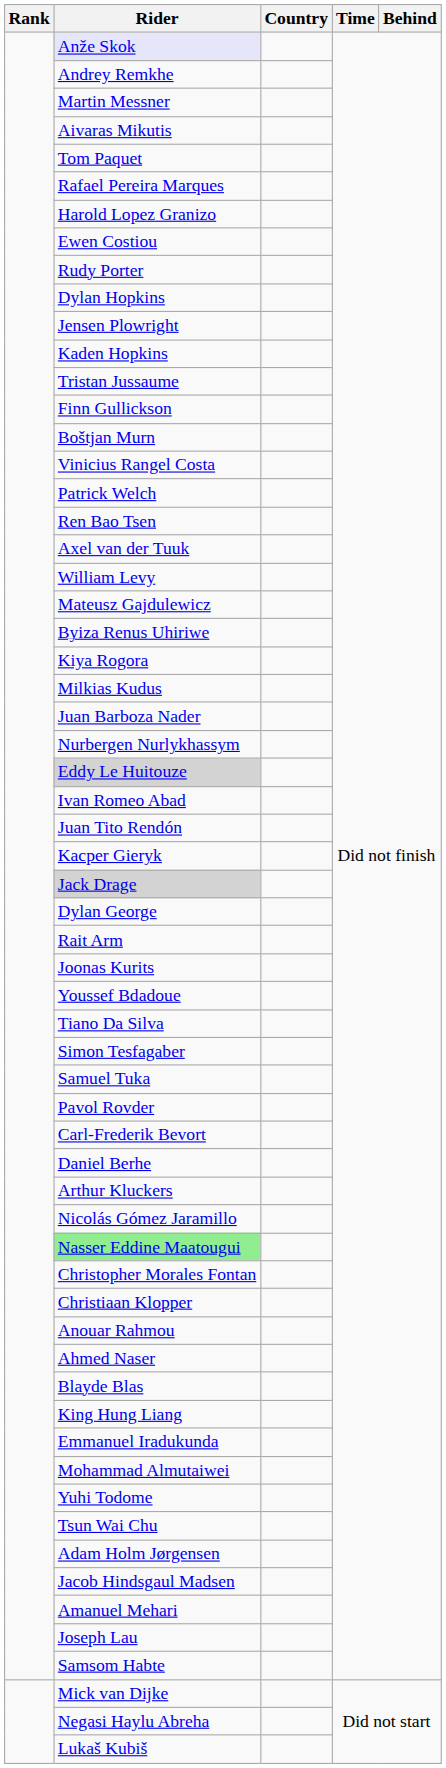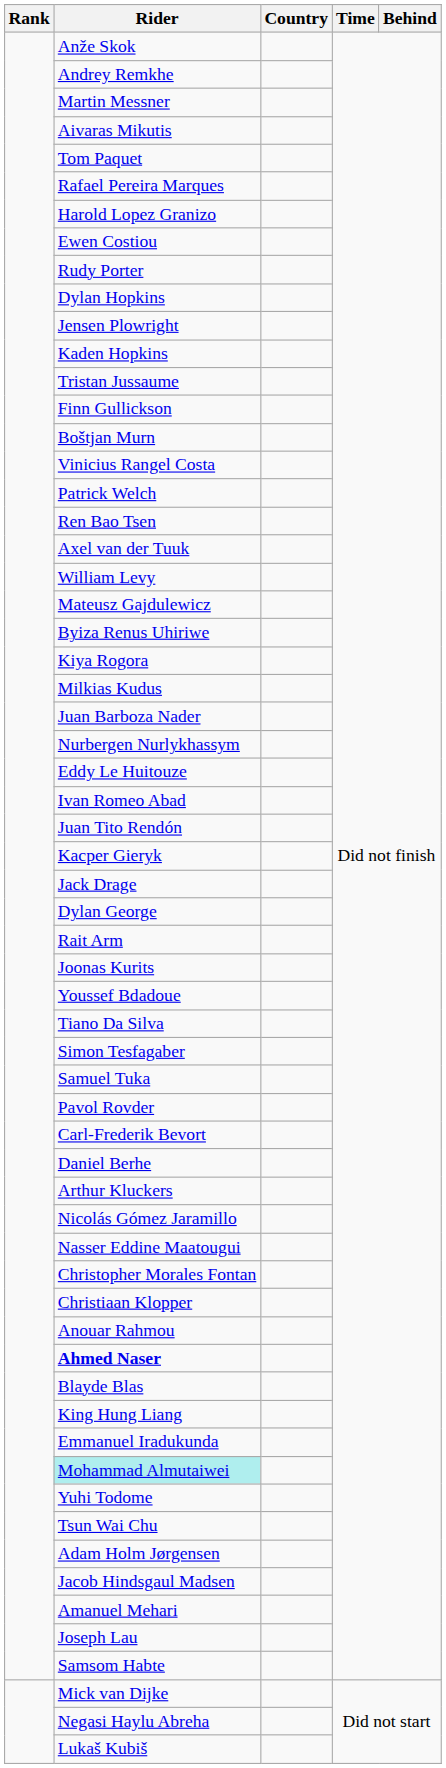Anže Skok | Rider: lavender background -> no background
Eddy Le Huitouze | Rider: lightgrey background -> no background
Jack Drage | Rider: lightgrey background -> no background
Nasser Eddine Maatougui | Rider: lightgreen background -> no background
Ahmed Naser | Rider: normal -> bold
Mohammad Almutaiwei | Rider: no background -> paleturquoise background
